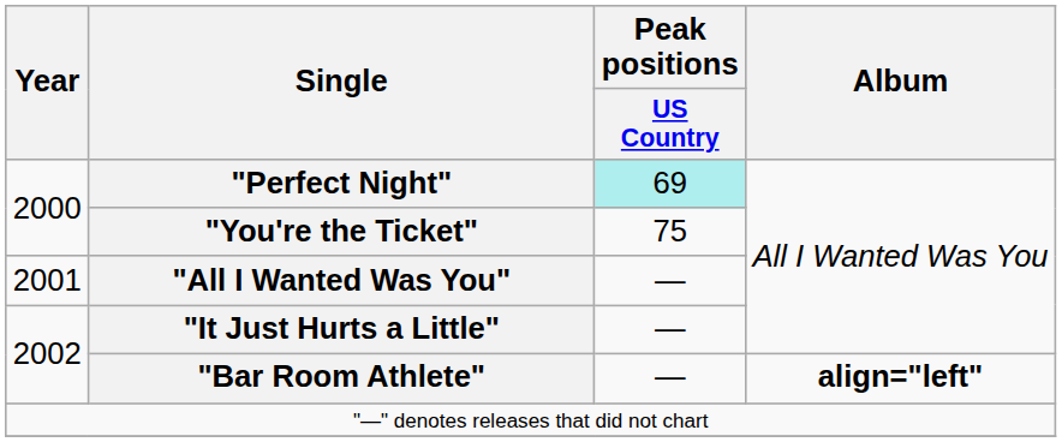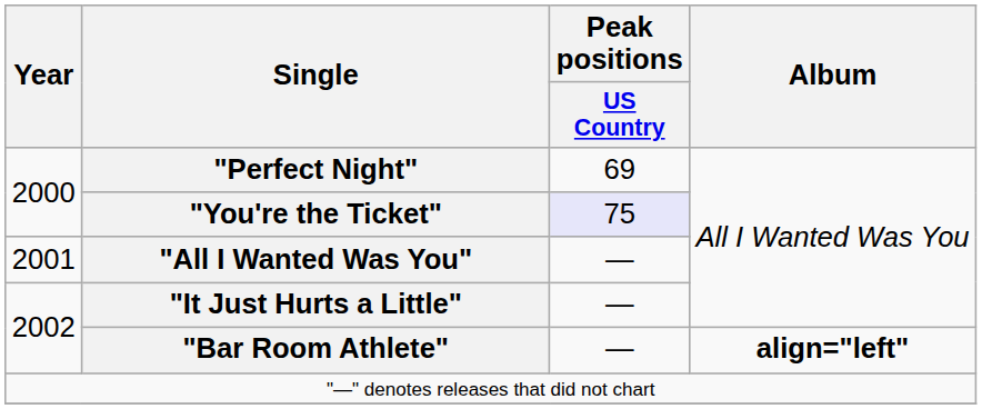"Perfect Night" | Peak positions / US Country: paleturquoise background -> no background
"You're the Ticket" | Peak positions / US Country: no background -> lavender background
